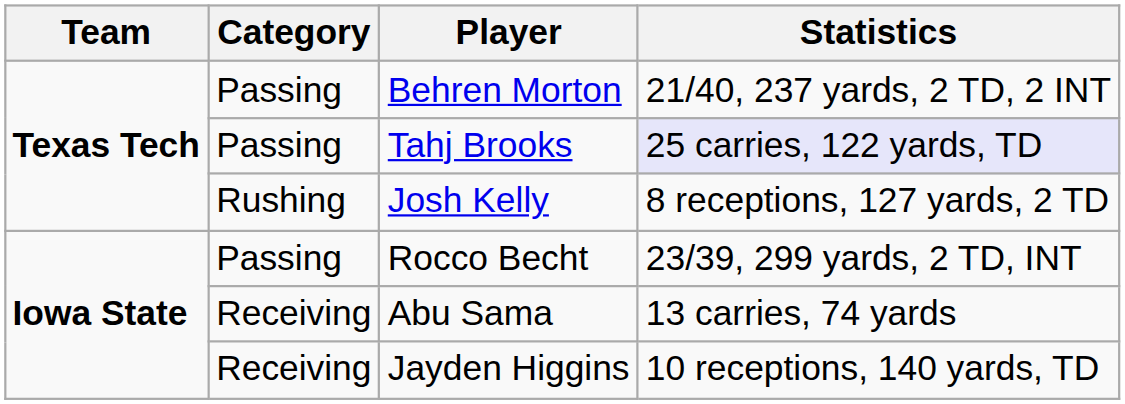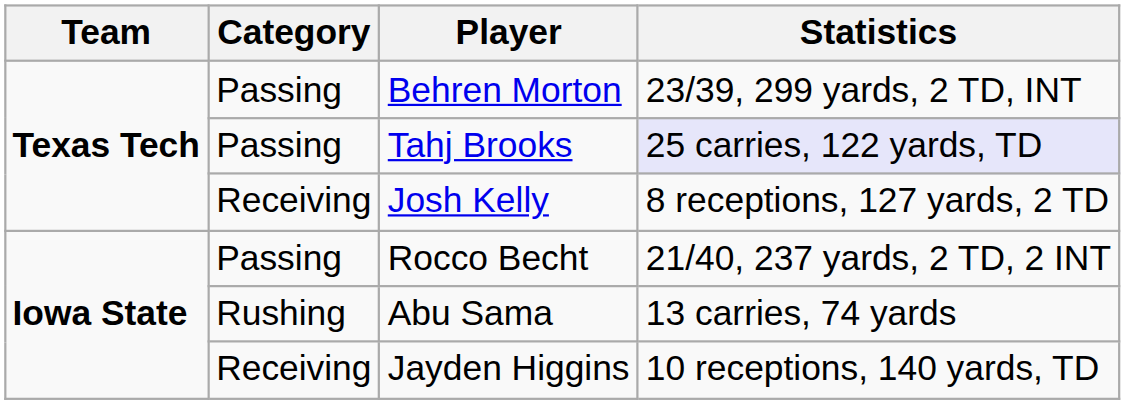Behren Morton | Statistics: 21/40, 237 yards, 2 TD, 2 INT -> 23/39, 299 yards, 2 TD, INT
Josh Kelly | Category: Rushing -> Receiving
Rocco Becht | Statistics: 23/39, 299 yards, 2 TD, INT -> 21/40, 237 yards, 2 TD, 2 INT
Abu Sama | Category: Receiving -> Rushing
